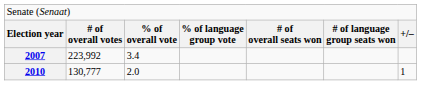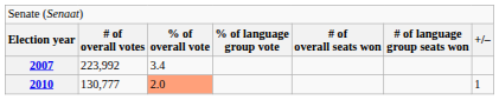2010 | column 3: no background -> lightsalmon background
